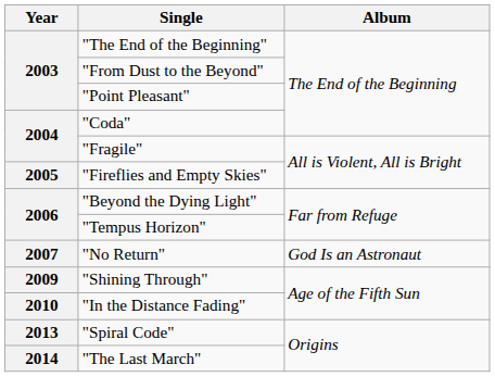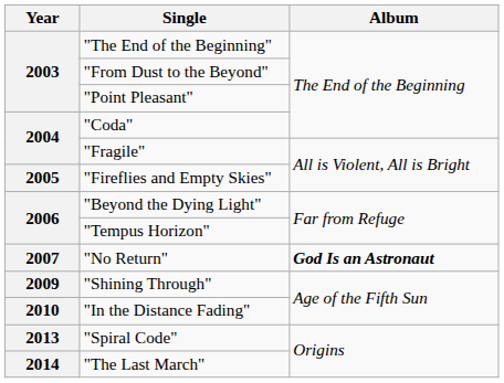"No Return" | Album: normal -> bold
